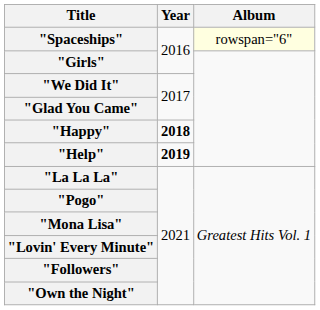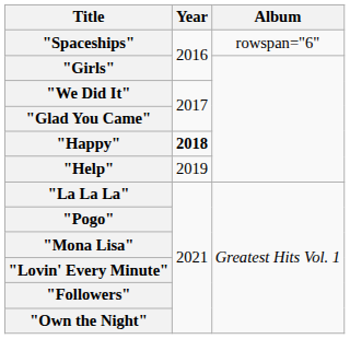"Spaceships" | Album: lightyellow background -> no background
"Help" | Year: bold -> normal
